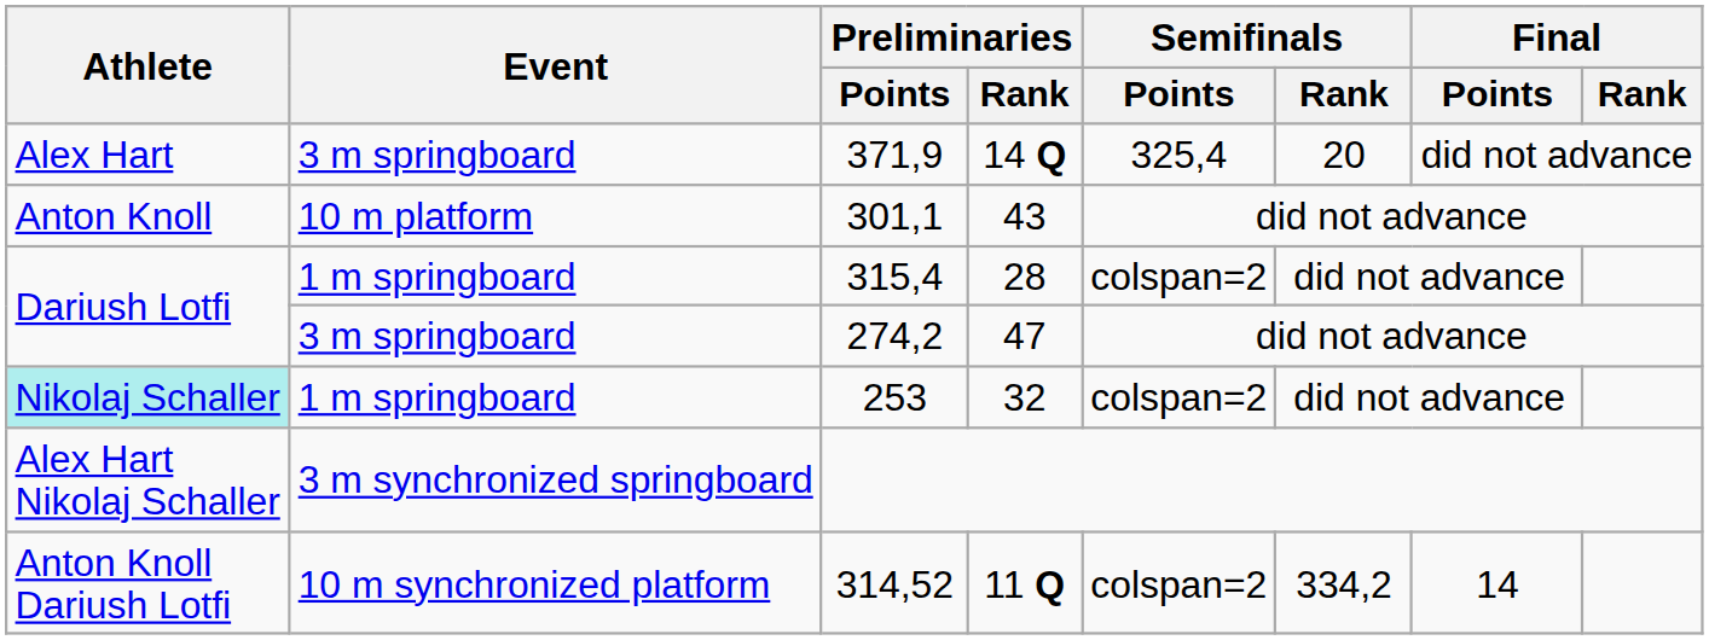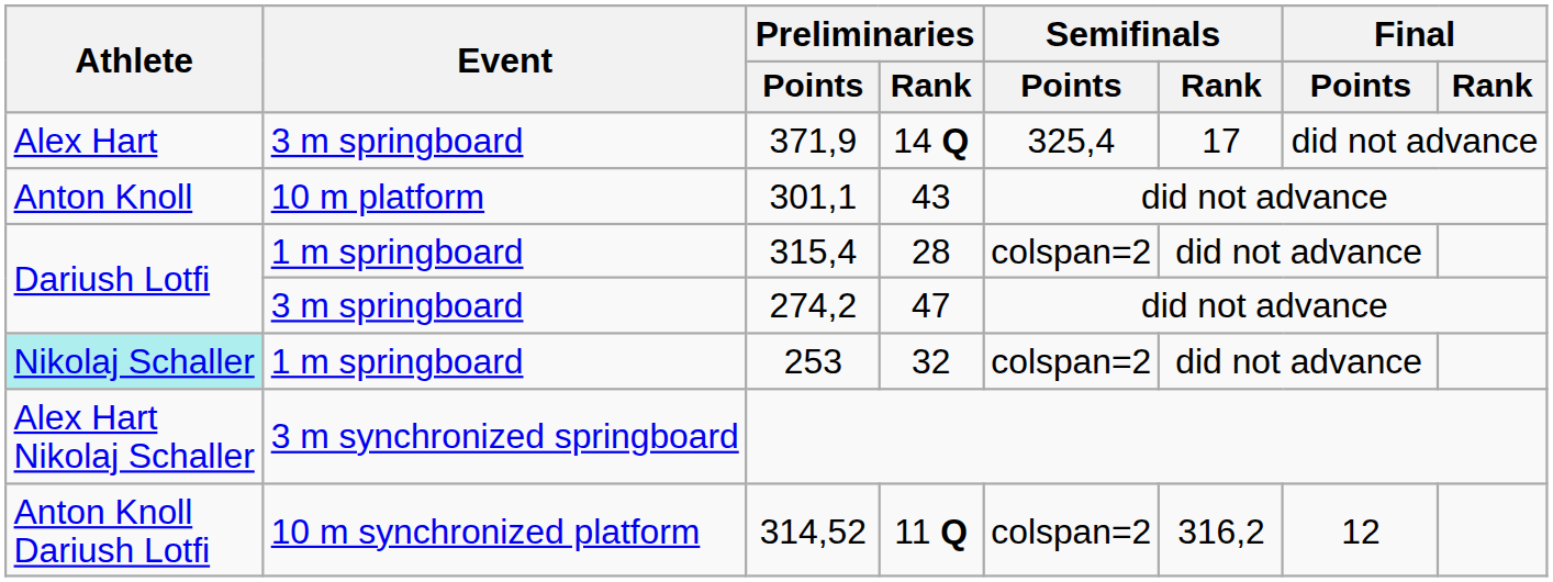371,9 | Semifinals / Rank: 20 -> 17
314,52 | Semifinals / Rank: 334,2 -> 316,2
314,52 | Final / Points: 14 -> 12
